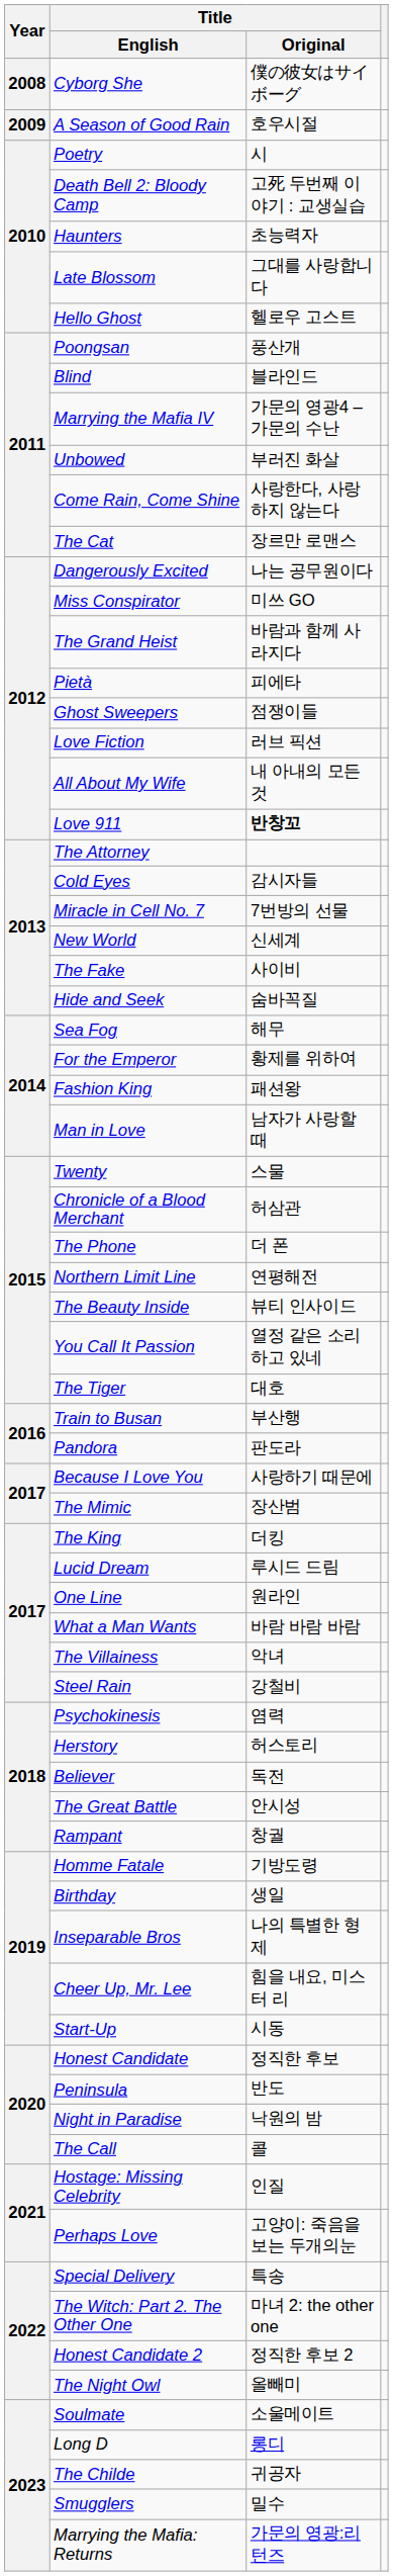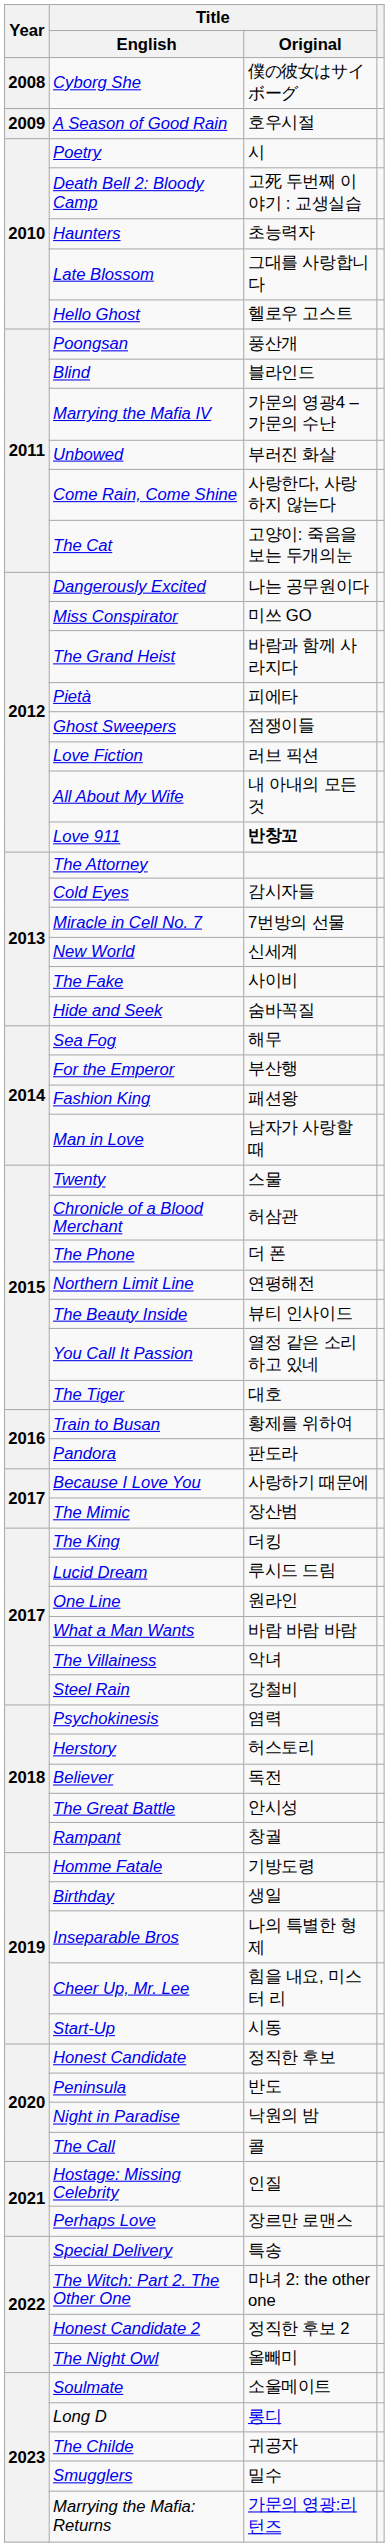The Cat | Title / Original: 장르만 로맨스 -> 고양이: 죽음을보는 두개의눈
For the Emperor | Title / Original: 황제를 위하여 -> 부산행
Train to Busan | Title / Original: 부산행 -> 황제를 위하여
Perhaps Love | Title / Original: 고양이: 죽음을보는 두개의눈 -> 장르만 로맨스
